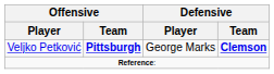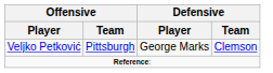Veljko Petković | Offensive / Team: bold -> normal
Veljko Petković | Defensive / Team: bold -> normal
